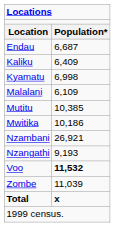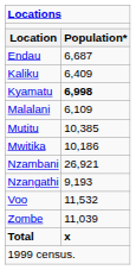Kyamatu | column 2: normal -> bold
Voo | column 2: bold -> normal
